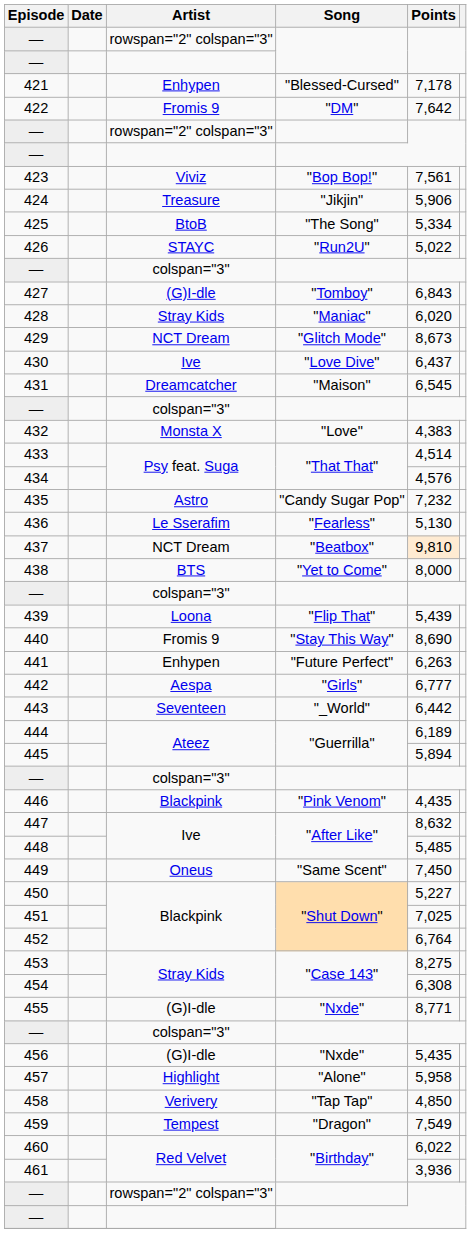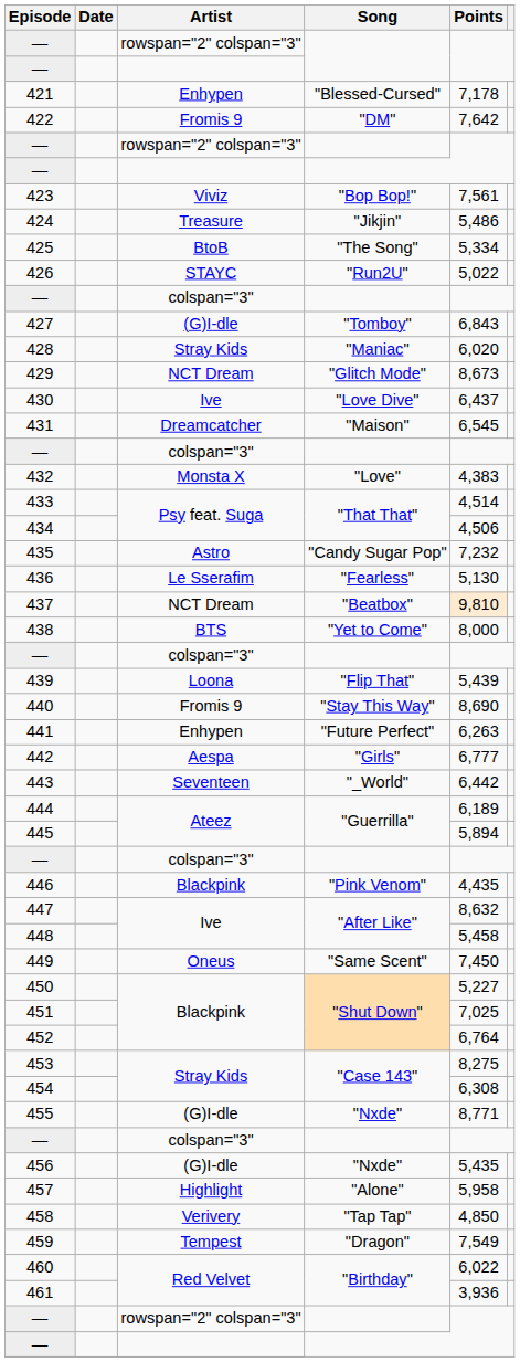424 | Points: 5,906 -> 5,486
434 | Points: 4,576 -> 4,506
448 | Points: 5,485 -> 5,458
